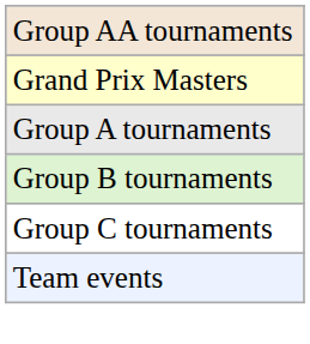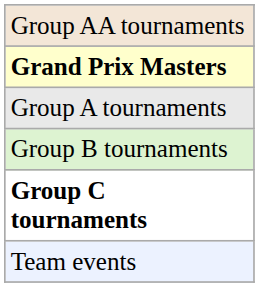row 2 | column 1: normal -> bold
row 5 | column 1: normal -> bold
